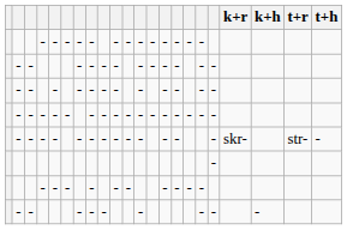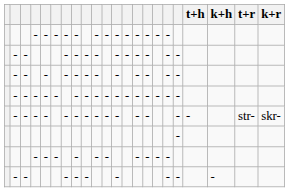columns swapped: t+h <-> k+r
